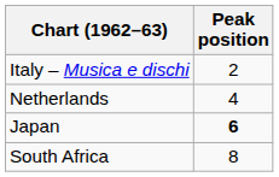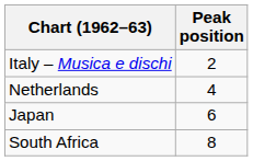Japan | Peak position: bold -> normal
